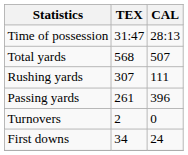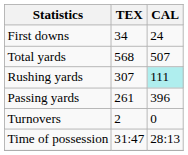rows swapped: First downs <-> Time of possession
Rushing yards | CAL: no background -> paleturquoise background
